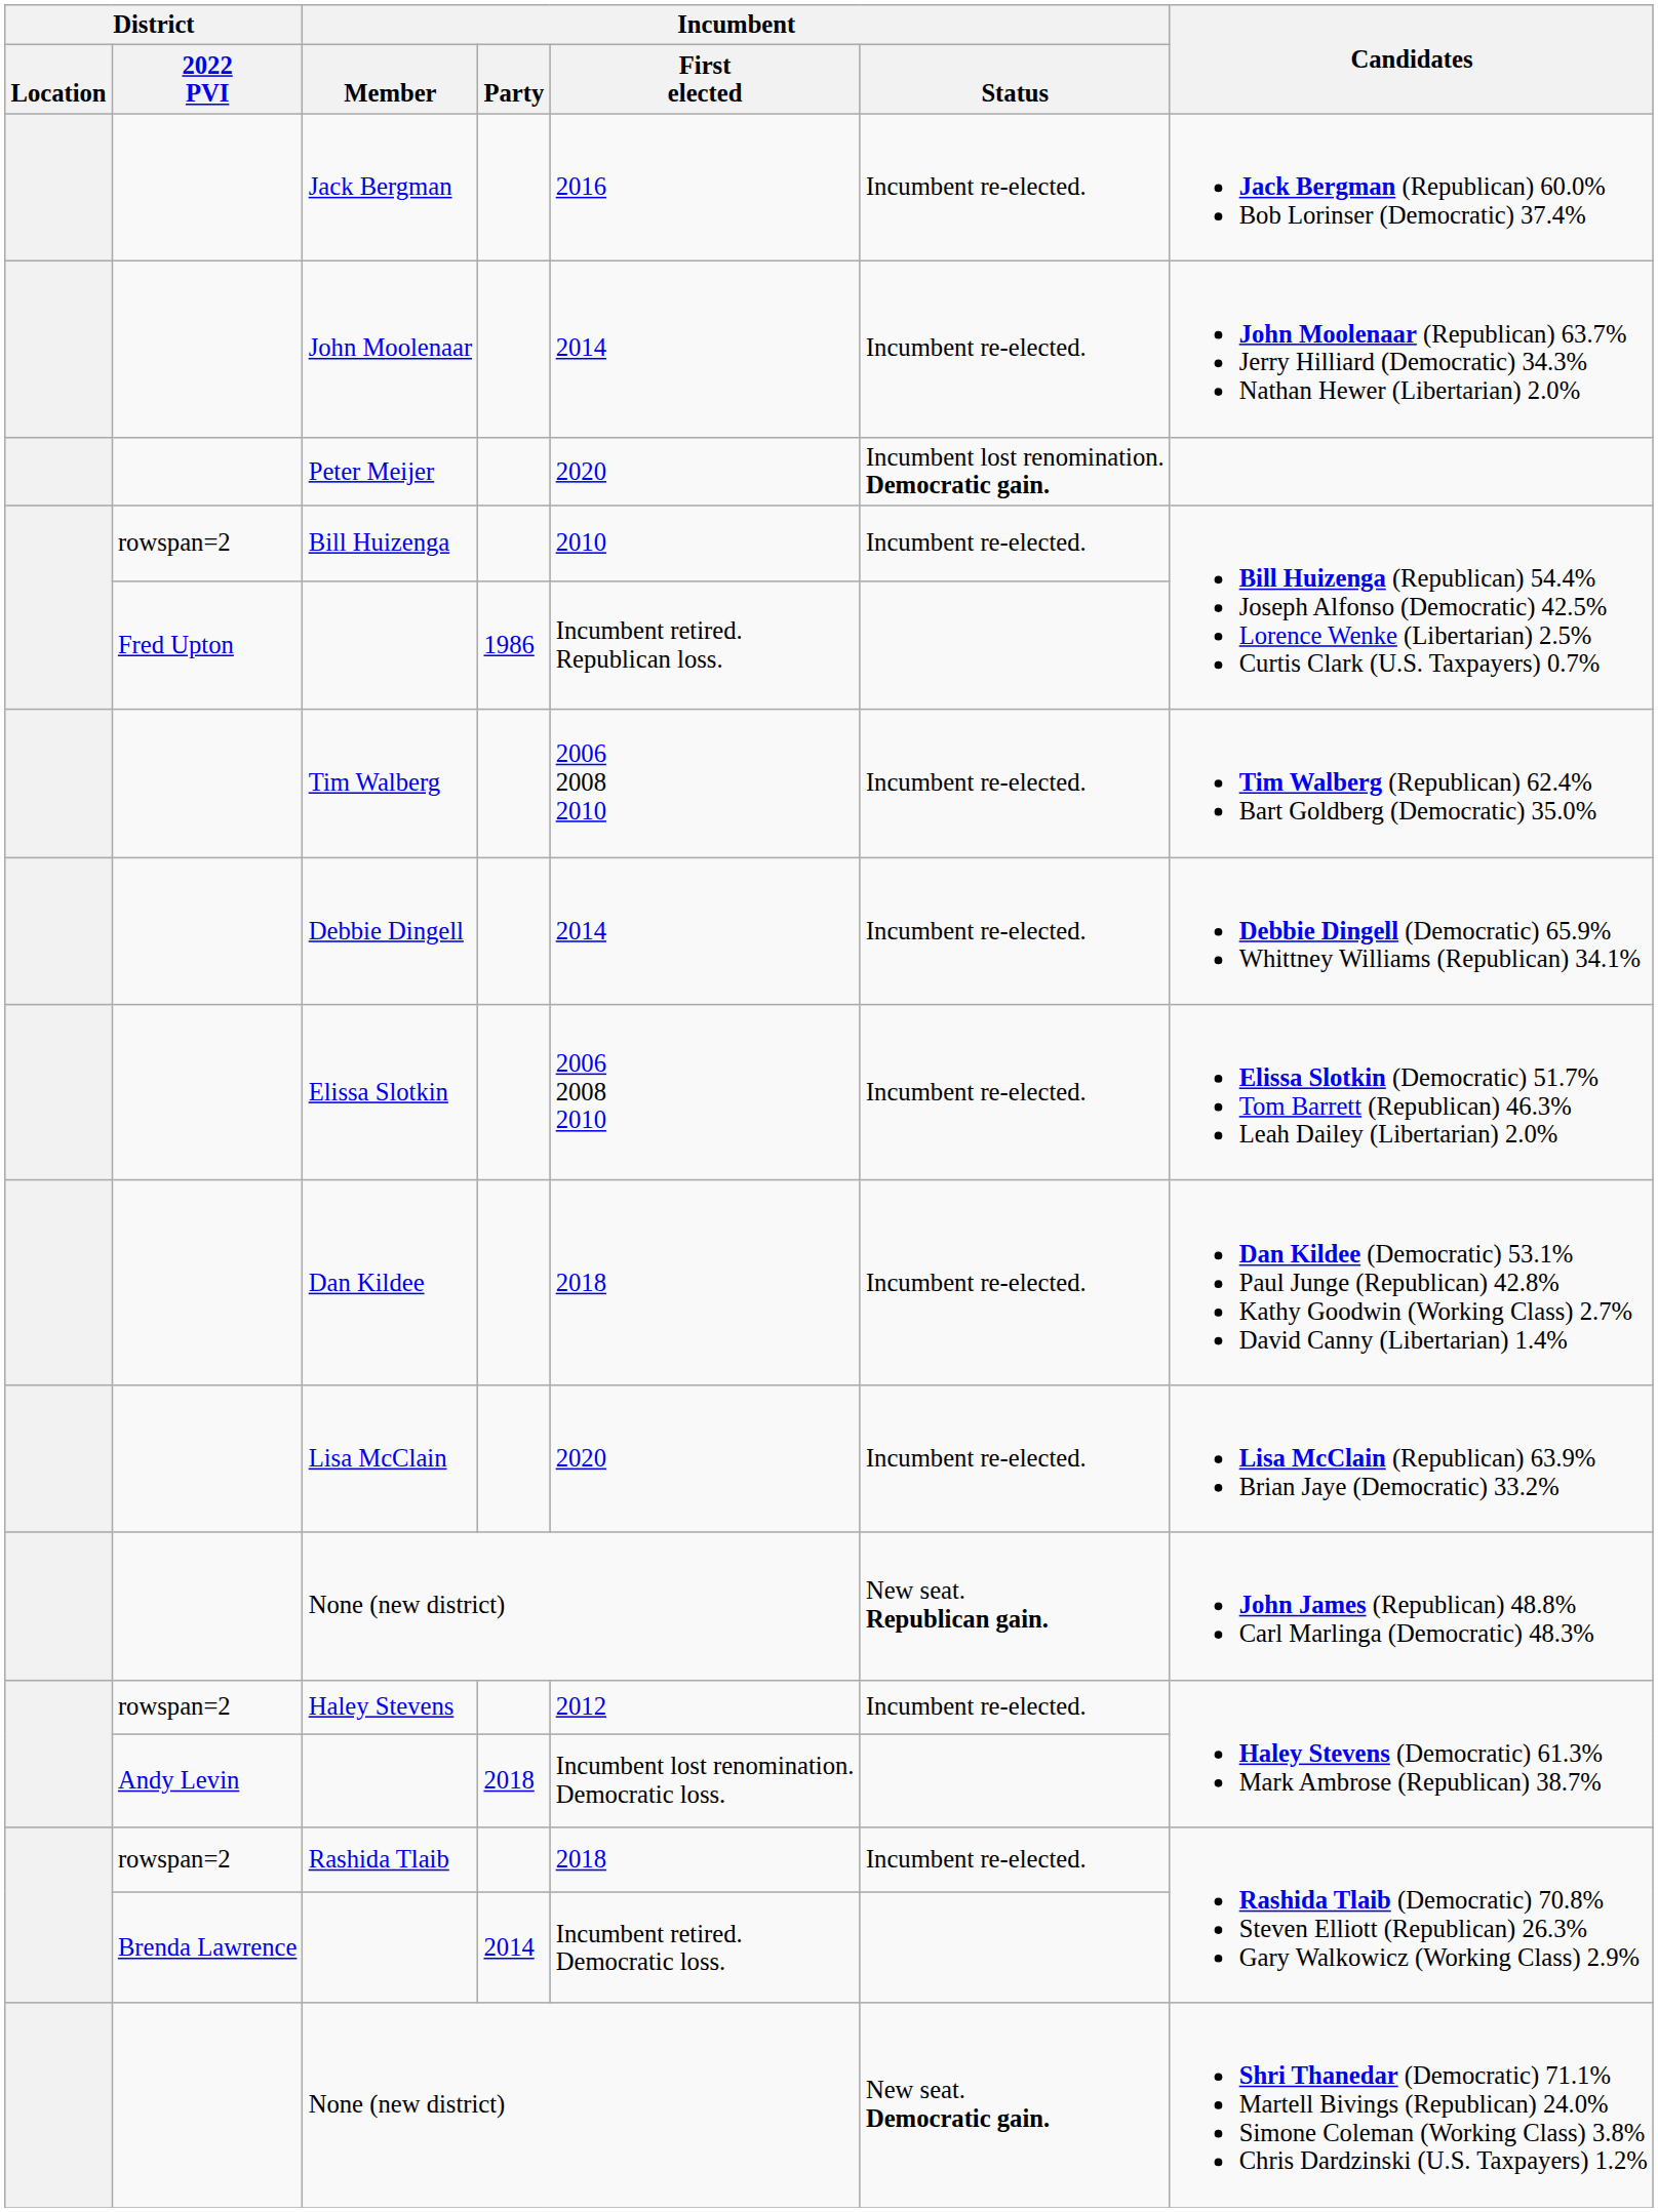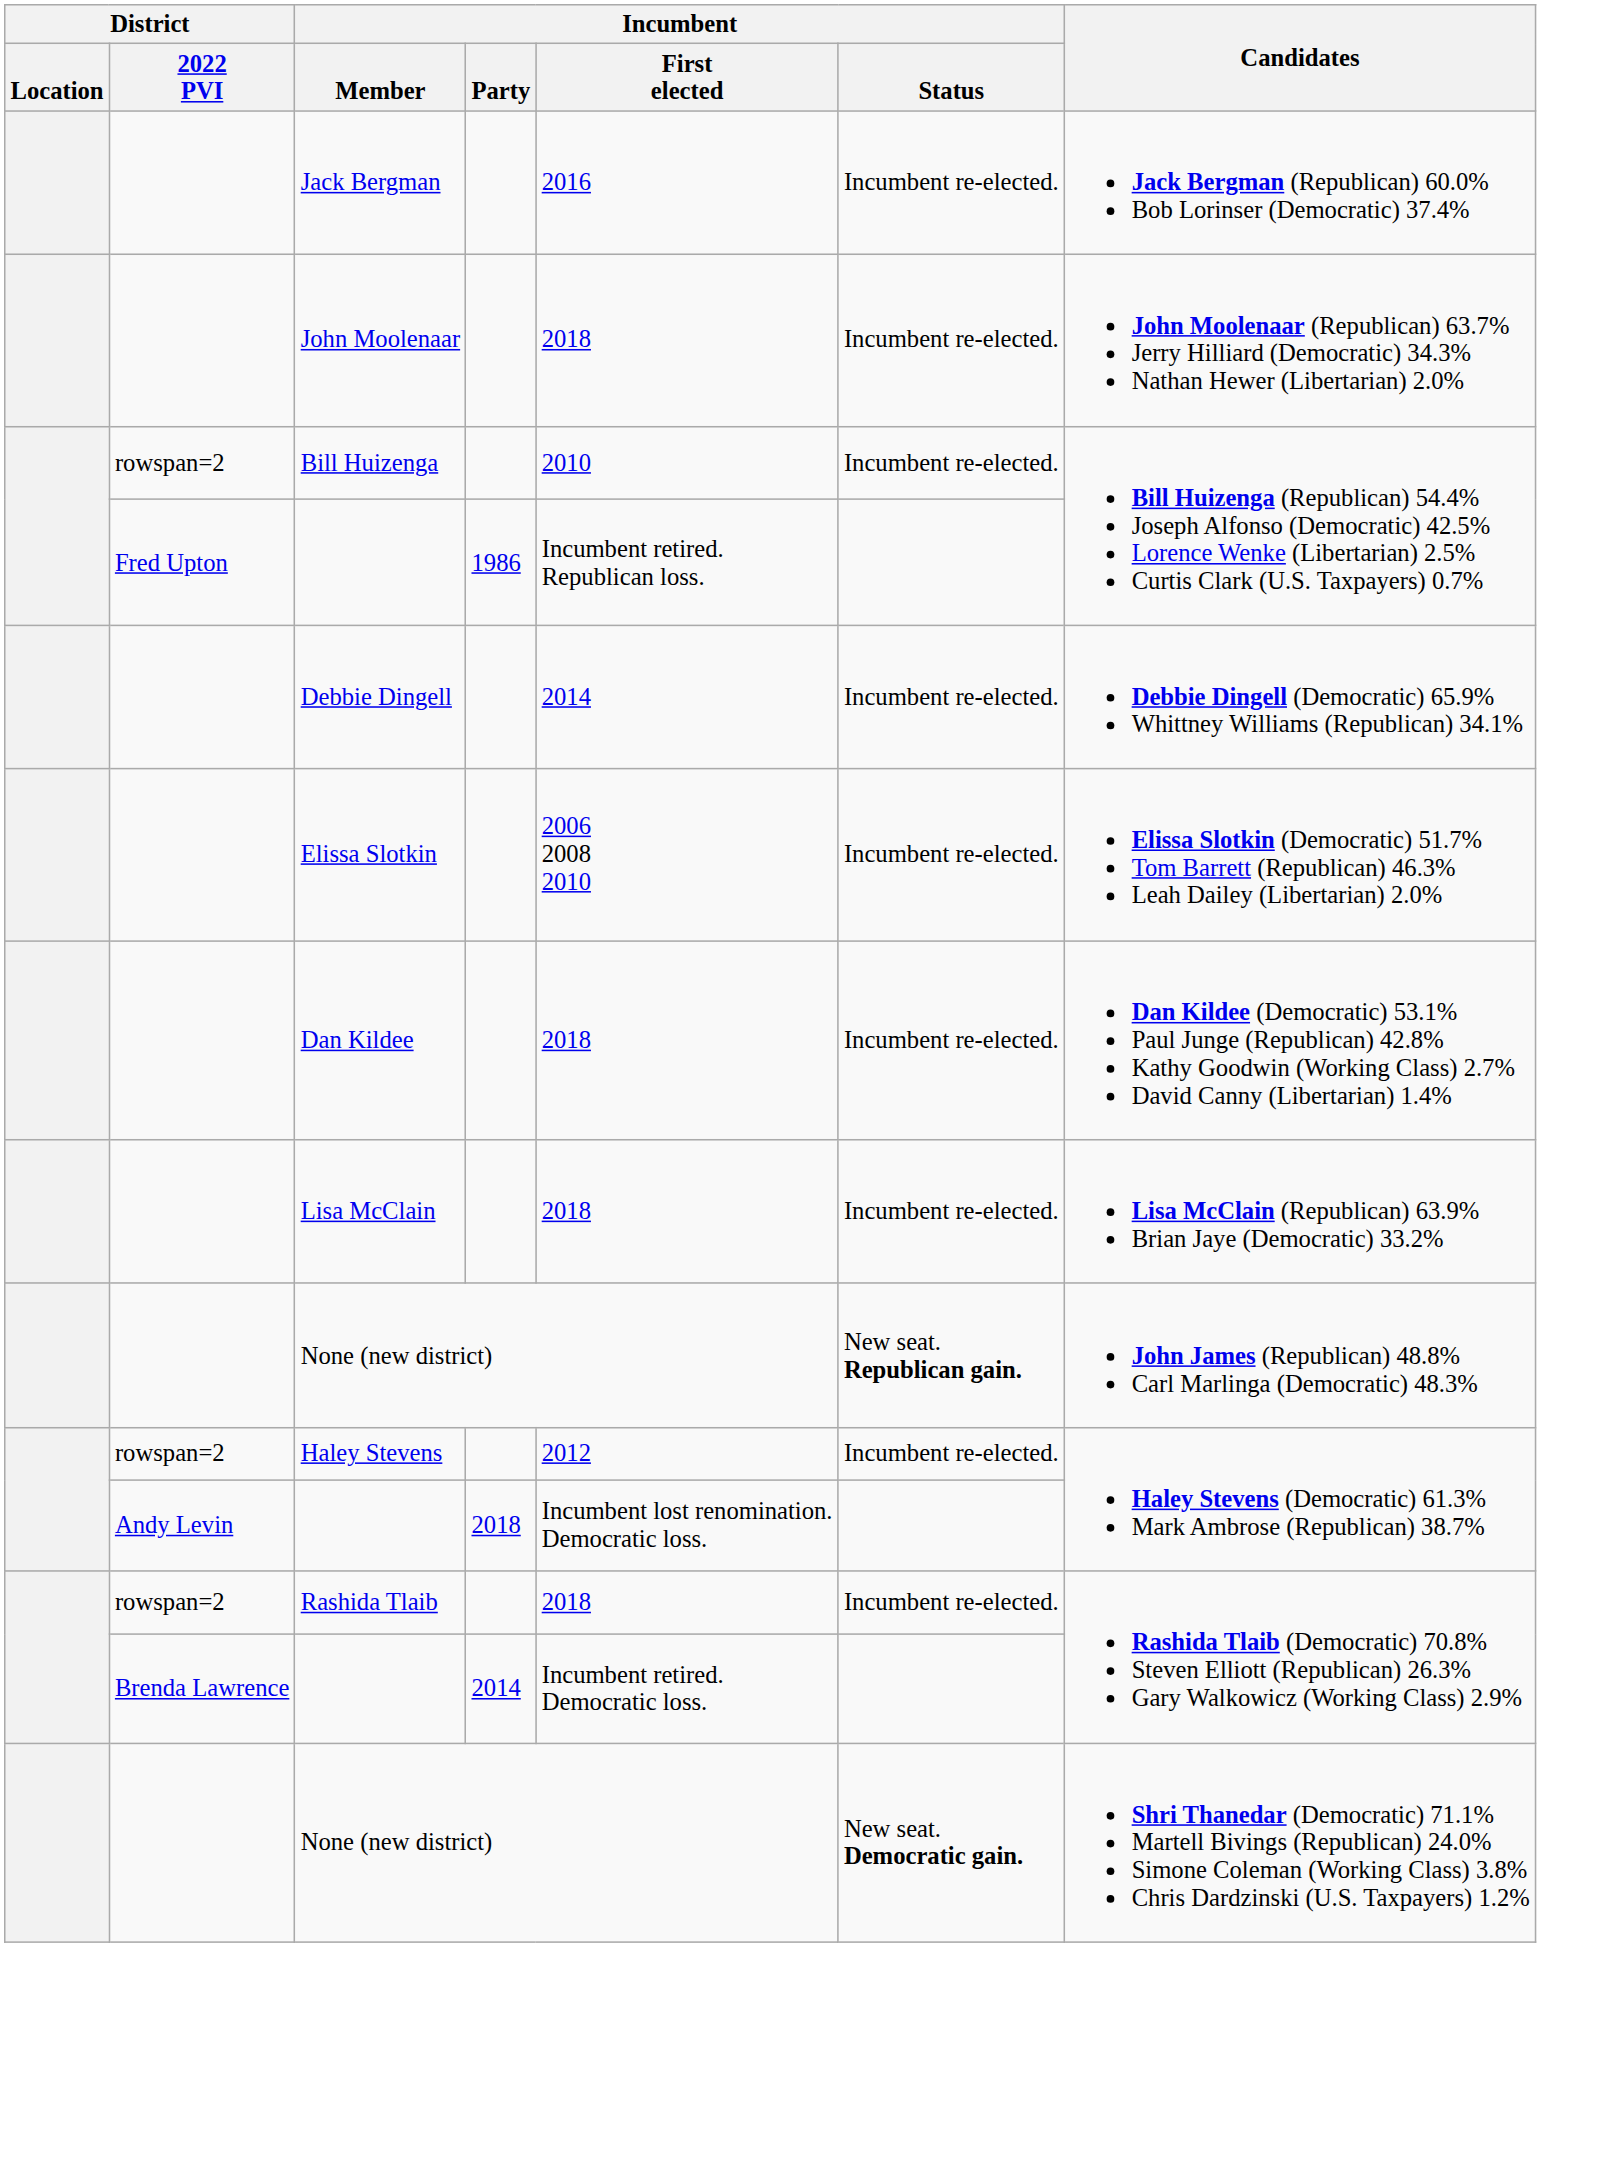John Moolenaar | Incumbent / First elected: 2014 -> 2018
- row: Peter Meijer | 2020 | Incumbent lost renomination. Democratic gain.
- row: Tim Walberg | 2006 2008 2010 | Incumbent re-elected. | Tim Walberg (Republican) 62.4% Bart Goldberg (Democratic) 35.0%
Lisa McClain | Incumbent / First elected: 2020 -> 2018
